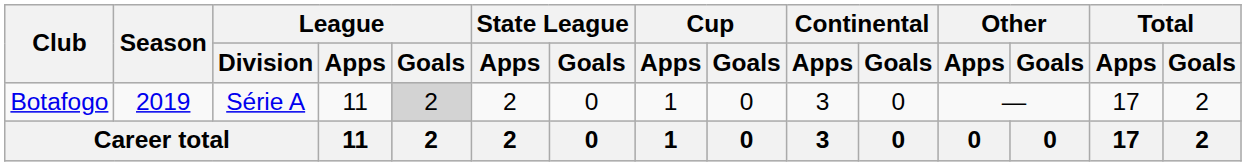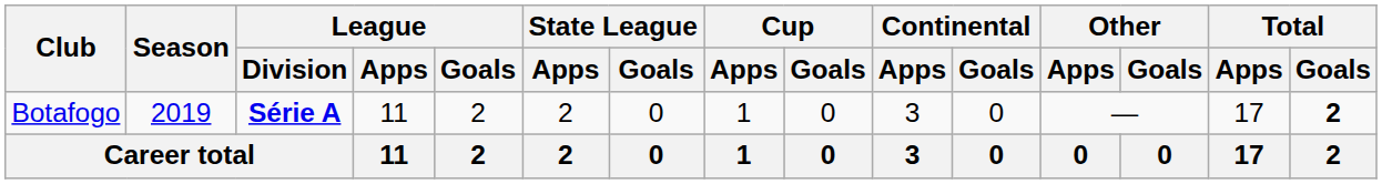Botafogo | League / Division: normal -> bold
Botafogo | League / Goals: lightgrey background -> no background
Botafogo | Total / Goals: normal -> bold
